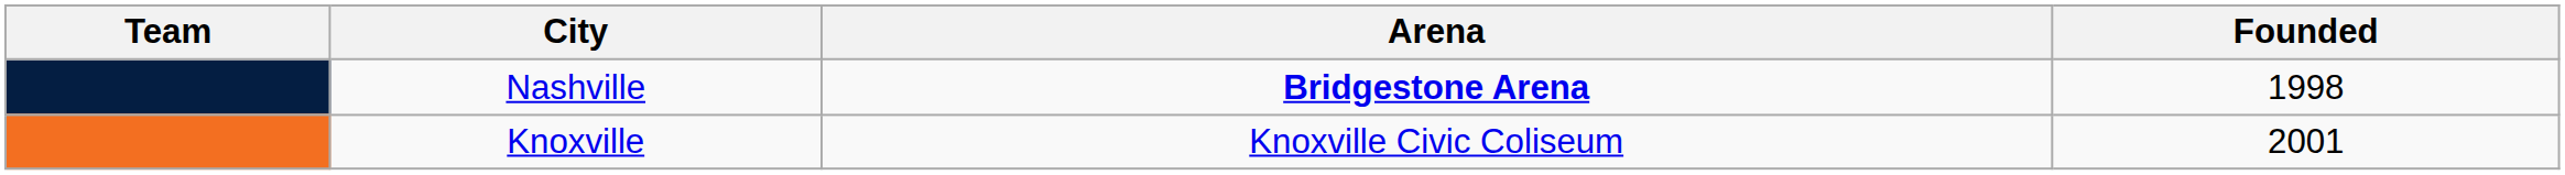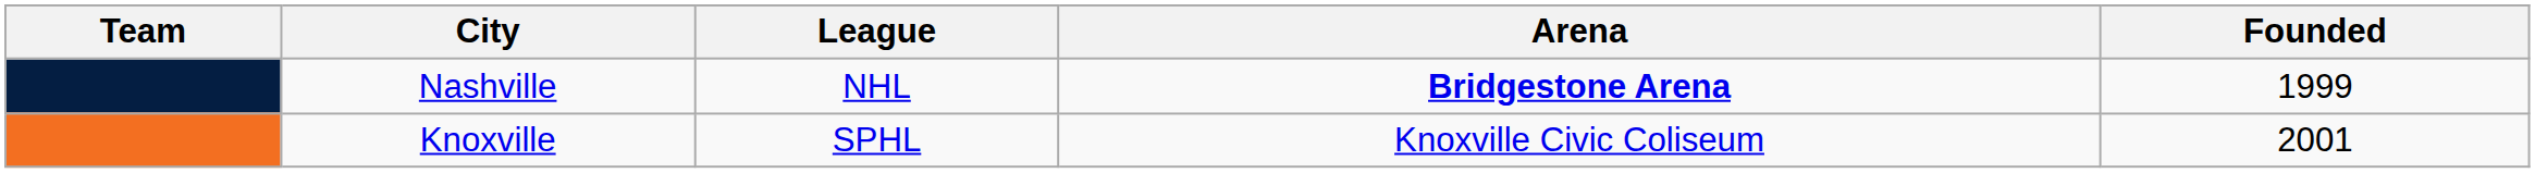+ column: League | NHL | SPHL
Nashville | Founded: 1998 -> 1999
